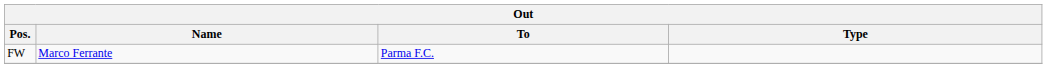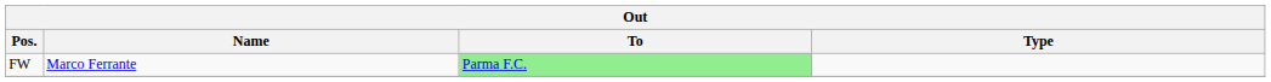FW | To: no background -> lightgreen background
